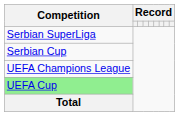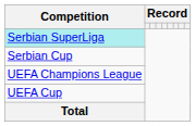Serbian SuperLiga | Competition: no background -> paleturquoise background
UEFA Cup | Competition: lightgreen background -> no background
